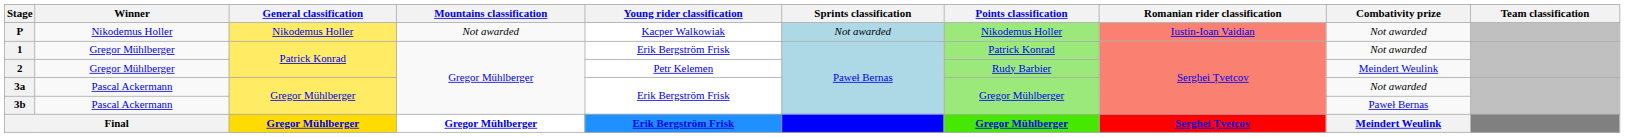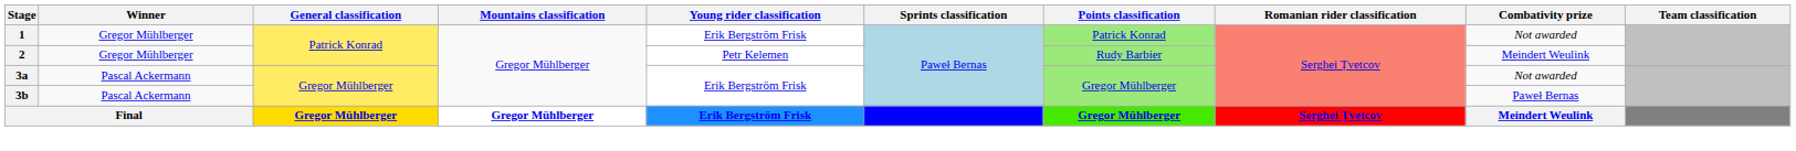- row: P | Nikodemus Holler | Nikodemus Holler | Not awarded | Kacper Walkowiak | Not awarded | Nikodemus Holler | Iustin-Ioan Vaidian | Not awarded
